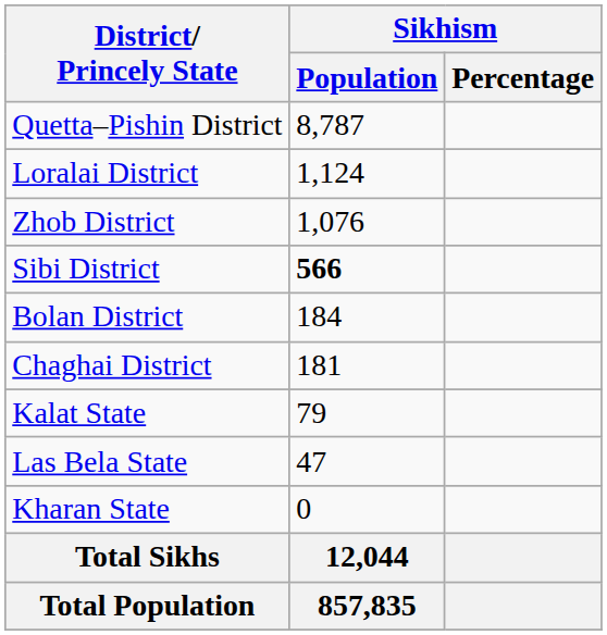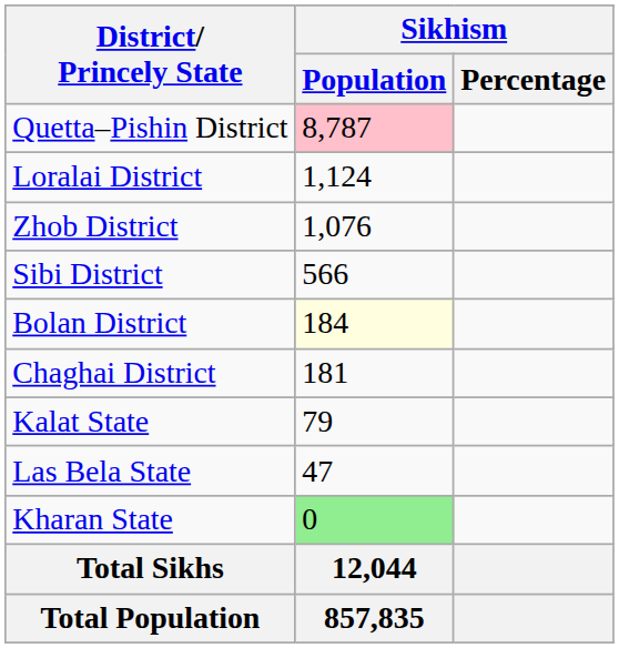Quetta–Pishin District | Sikhism / Population: no background -> pink background
Sibi District | Sikhism / Population: bold -> normal
Bolan District | Sikhism / Population: no background -> lightyellow background
Kharan State | Sikhism / Population: no background -> lightgreen background
